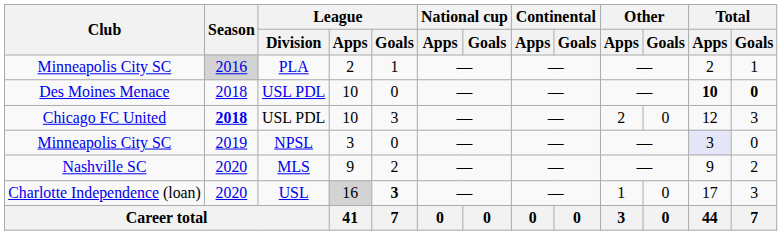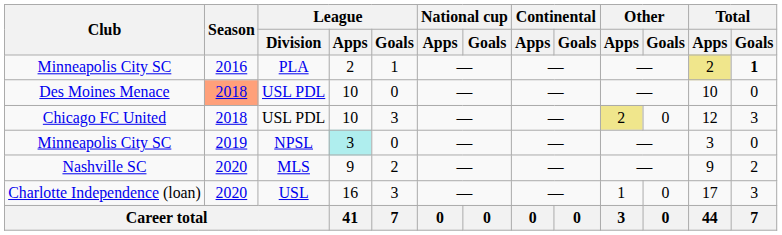Minneapolis City SC / PLA | Season: lightgrey background -> no background
Minneapolis City SC / PLA | Total / Apps: no background -> khaki background
Minneapolis City SC / PLA | Total / Goals: normal -> bold
Des Moines Menace | Season: no background -> lightsalmon background
Des Moines Menace | Total / Apps: bold -> normal
Des Moines Menace | Total / Goals: bold -> normal
Chicago FC United | Season: bold -> normal
Chicago FC United | Other / Apps: no background -> khaki background
Minneapolis City SC / NPSL | League / Apps: no background -> paleturquoise background
Minneapolis City SC / NPSL | Total / Apps: lavender background -> no background
Charlotte Independence (loan) | League / Apps: lightgrey background -> no background
Charlotte Independence (loan) | League / Goals: bold -> normal
